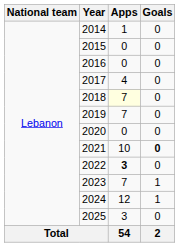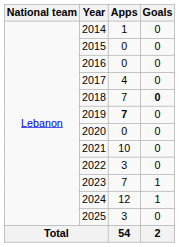2018 | Apps: lightyellow background -> no background
2018 | Goals: normal -> bold
2019 | Apps: normal -> bold
2021 | Goals: bold -> normal
2022 | Apps: bold -> normal
